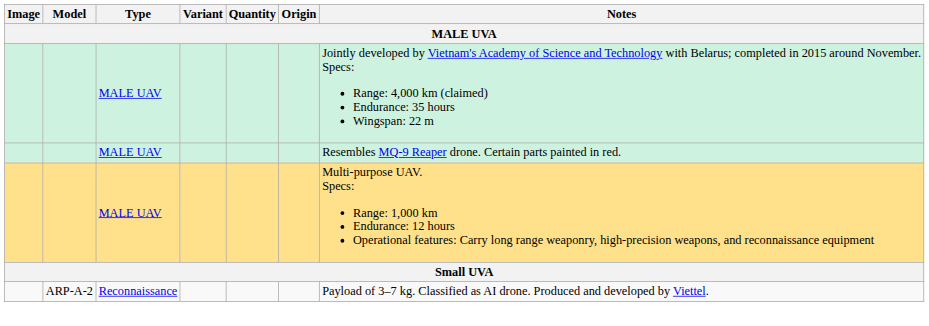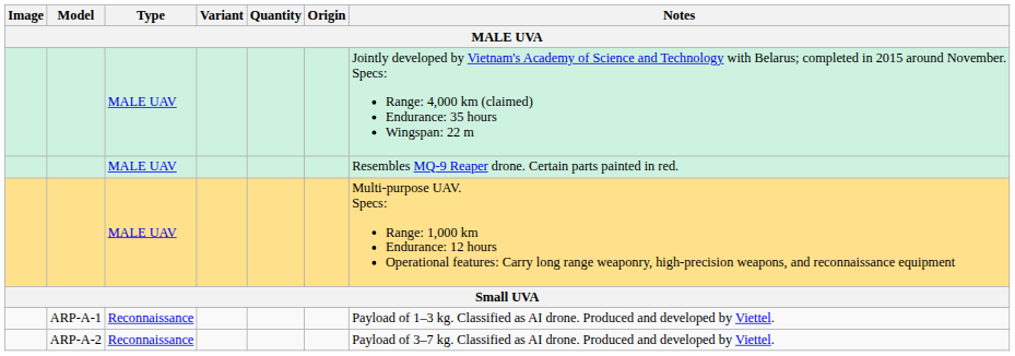+ row: ARP-A-1 | Reconnaissance | Payload of 1–3 kg. Classified as AI drone. Produced and developed by Viettel.
